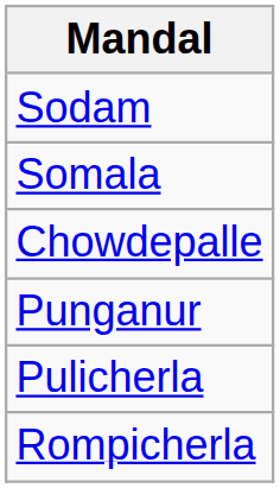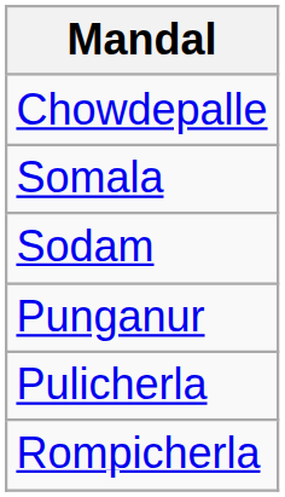row 2 | column 1: Sodam -> Chowdepalle
row 4 | column 1: Chowdepalle -> Sodam
